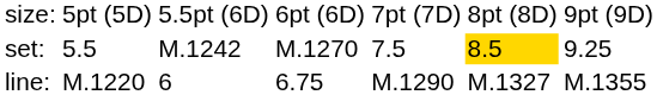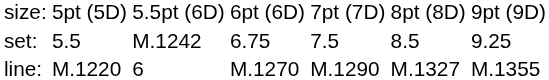set: | column 4: M.1270 -> 6.75
set: | column 6: gold background -> no background
line: | column 4: 6.75 -> M.1270
